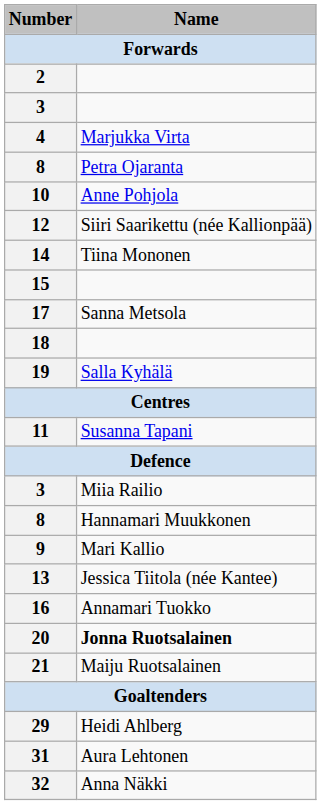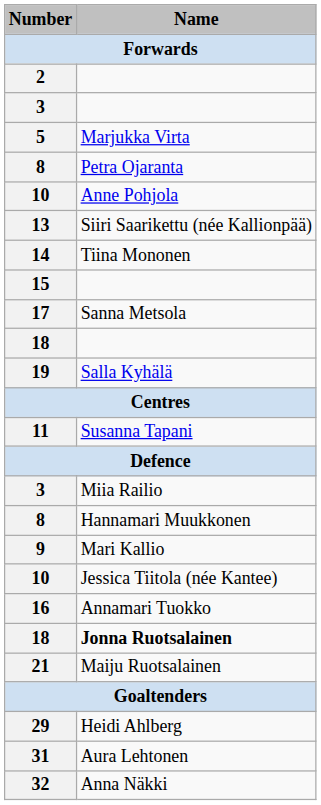row 5 | Number: 4 -> 5
row 8 | Number: 12 -> 13
row 20 | Number: 13 -> 10
row 22 | Number: 20 -> 18
